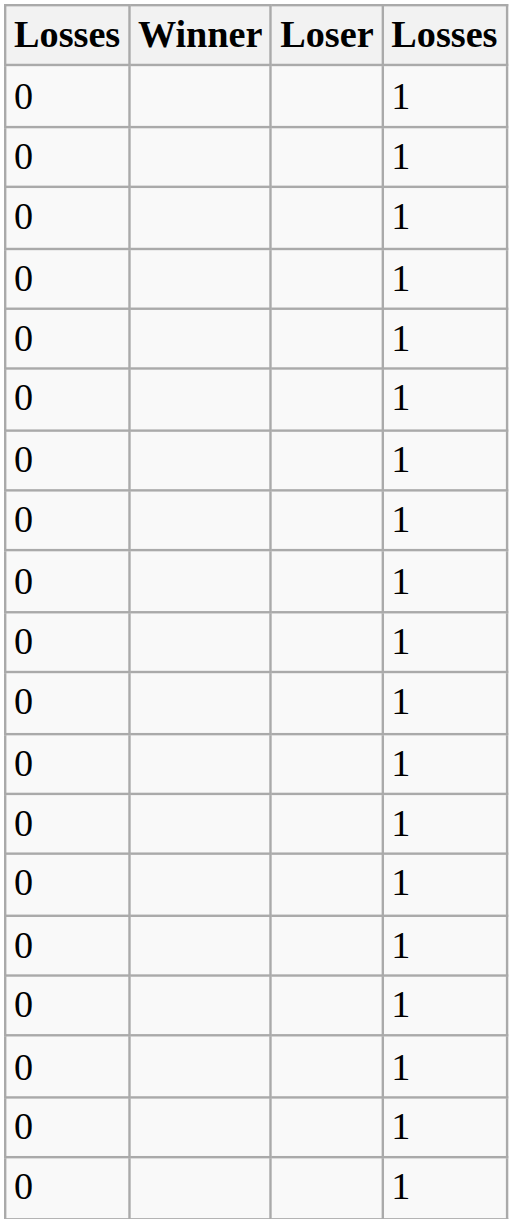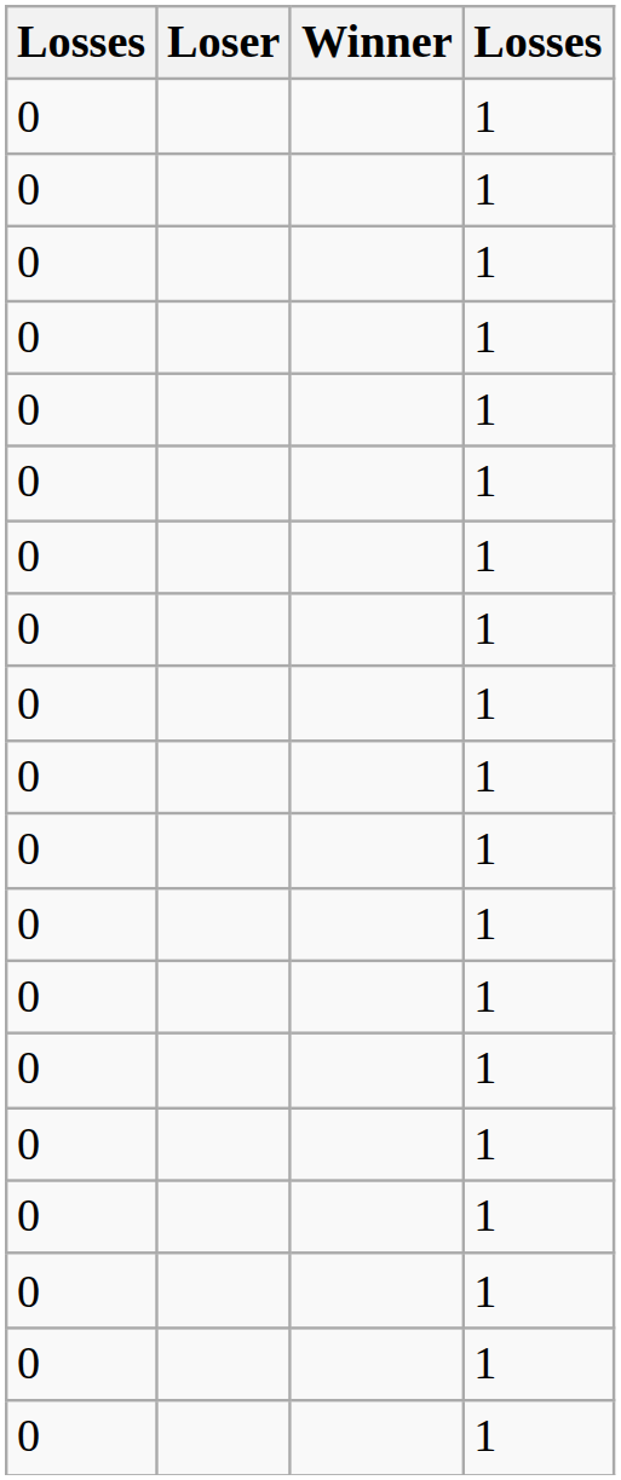columns swapped: Winner <-> Loser
